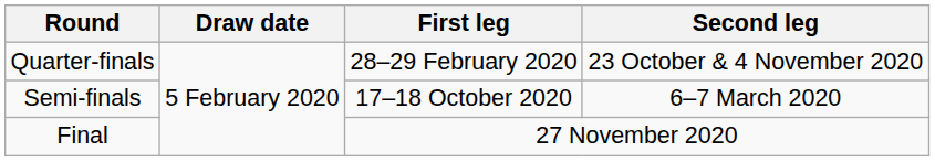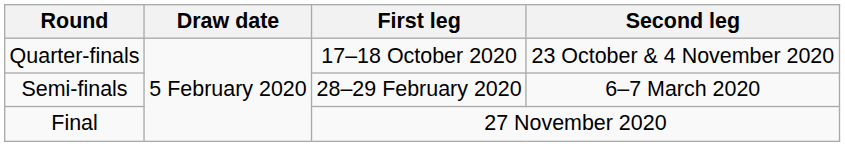Quarter-finals | First leg: 28–29 February 2020 -> 17–18 October 2020
Semi-finals | First leg: 17–18 October 2020 -> 28–29 February 2020
